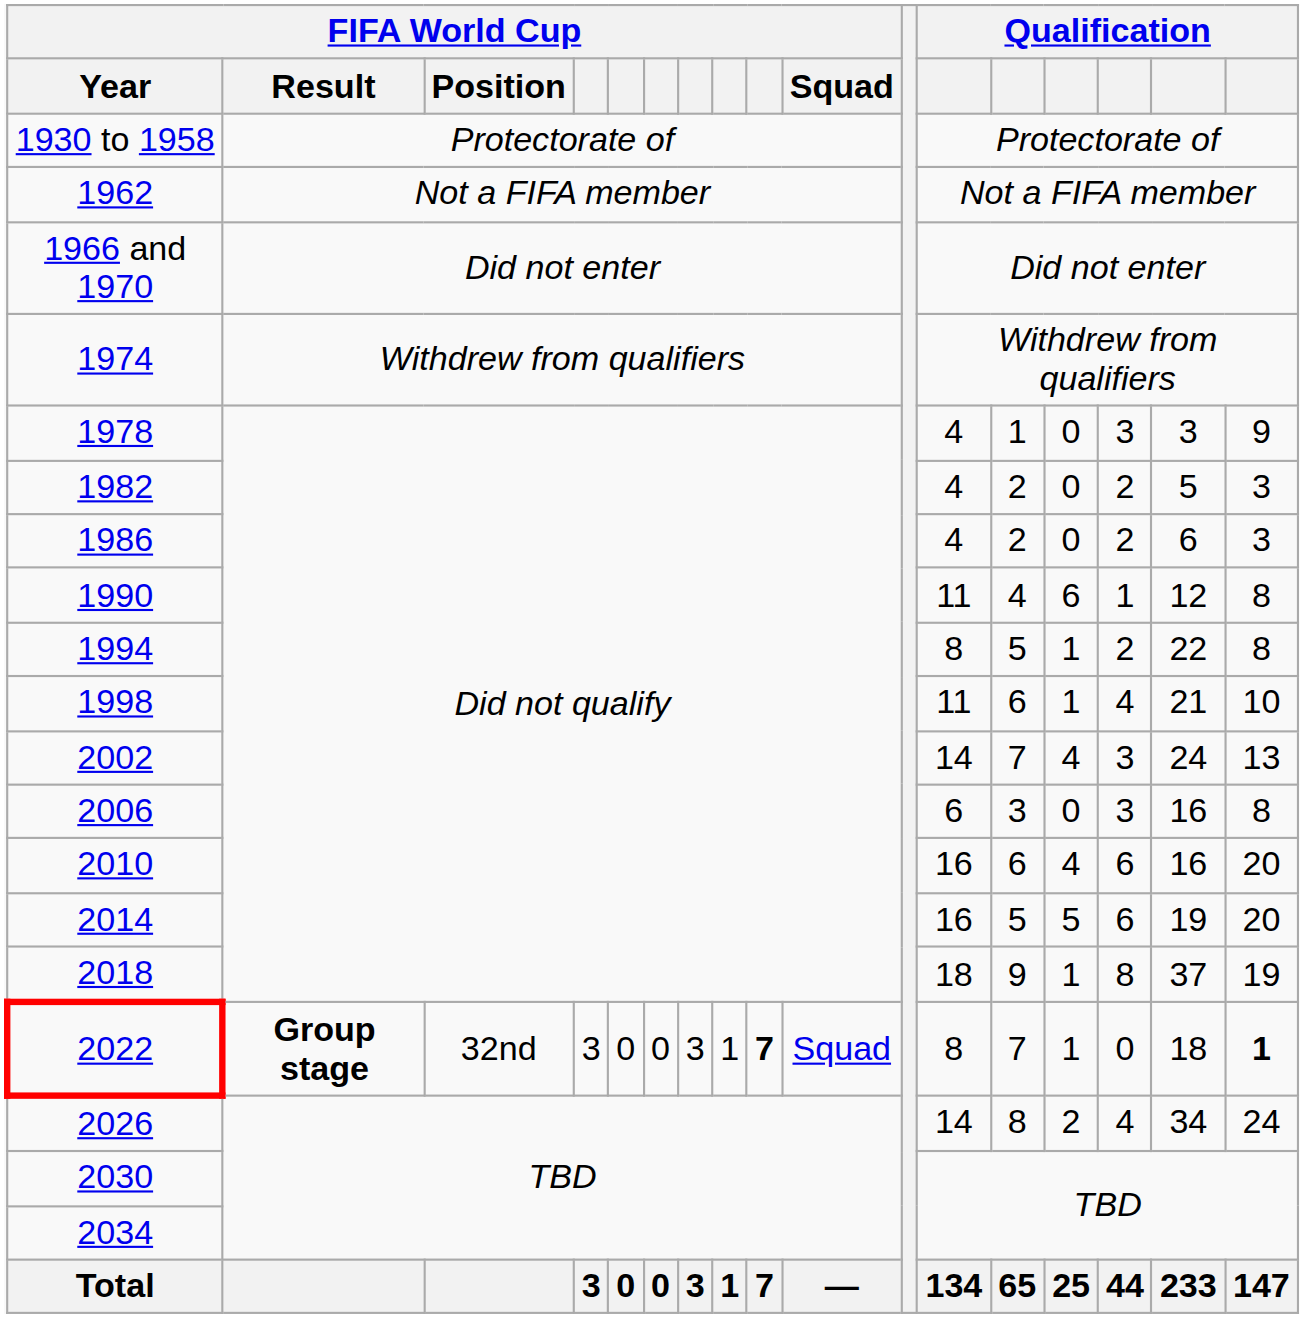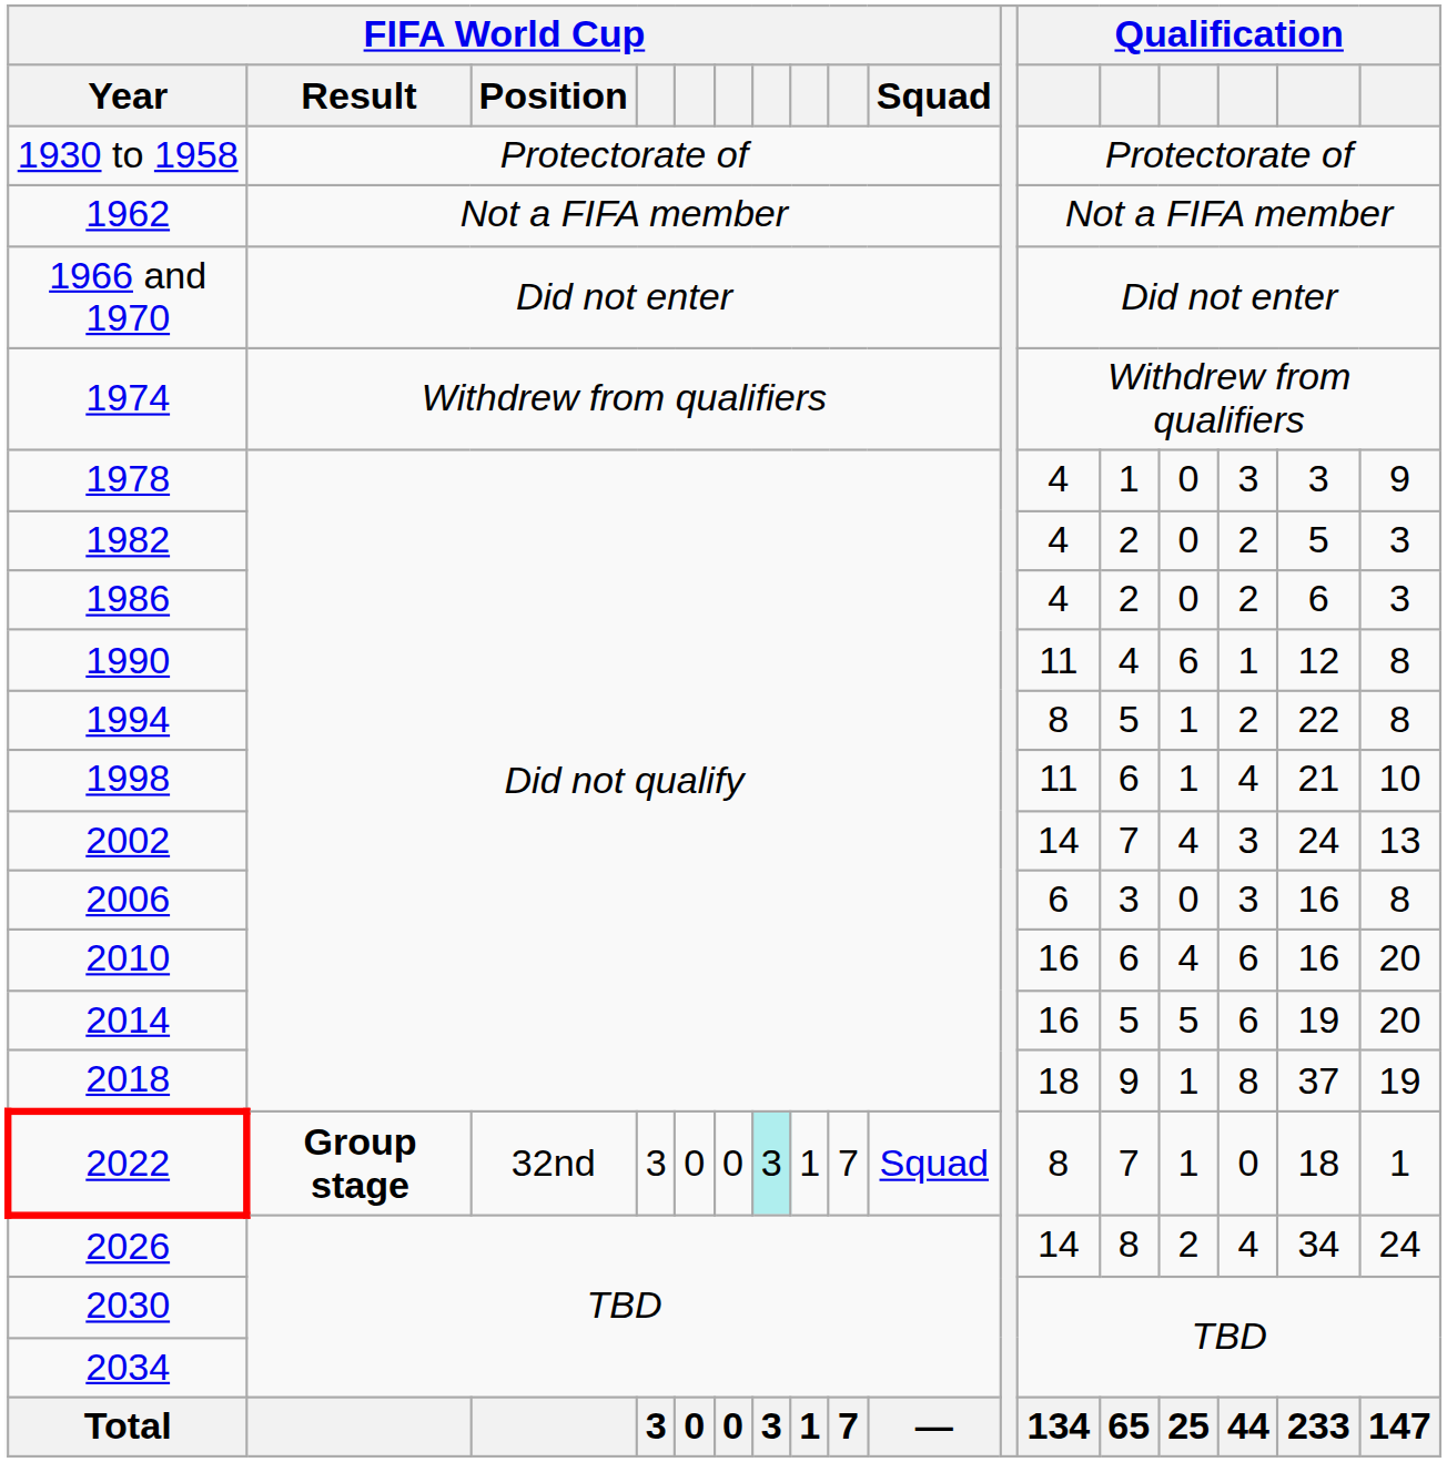2022 | column 7: no background -> paleturquoise background
2022 | column 9: bold -> normal
2022 | column 17: bold -> normal
